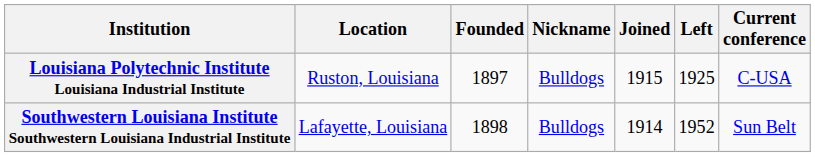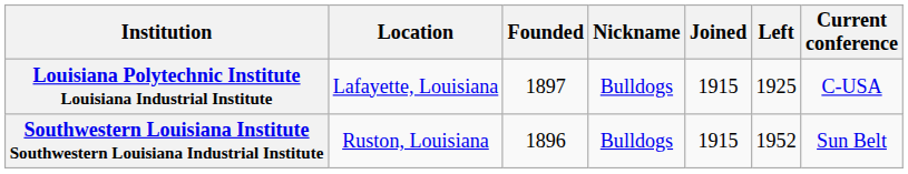row 2 | Location: Ruston, Louisiana -> Lafayette, Louisiana
row 3 | Location: Lafayette, Louisiana -> Ruston, Louisiana
row 3 | Founded: 1898 -> 1896
row 3 | Joined: 1914 -> 1915
